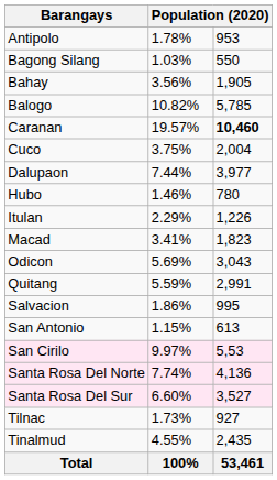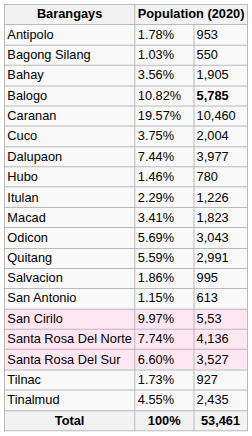Balogo | column 3: normal -> bold
Caranan | column 3: bold -> normal
